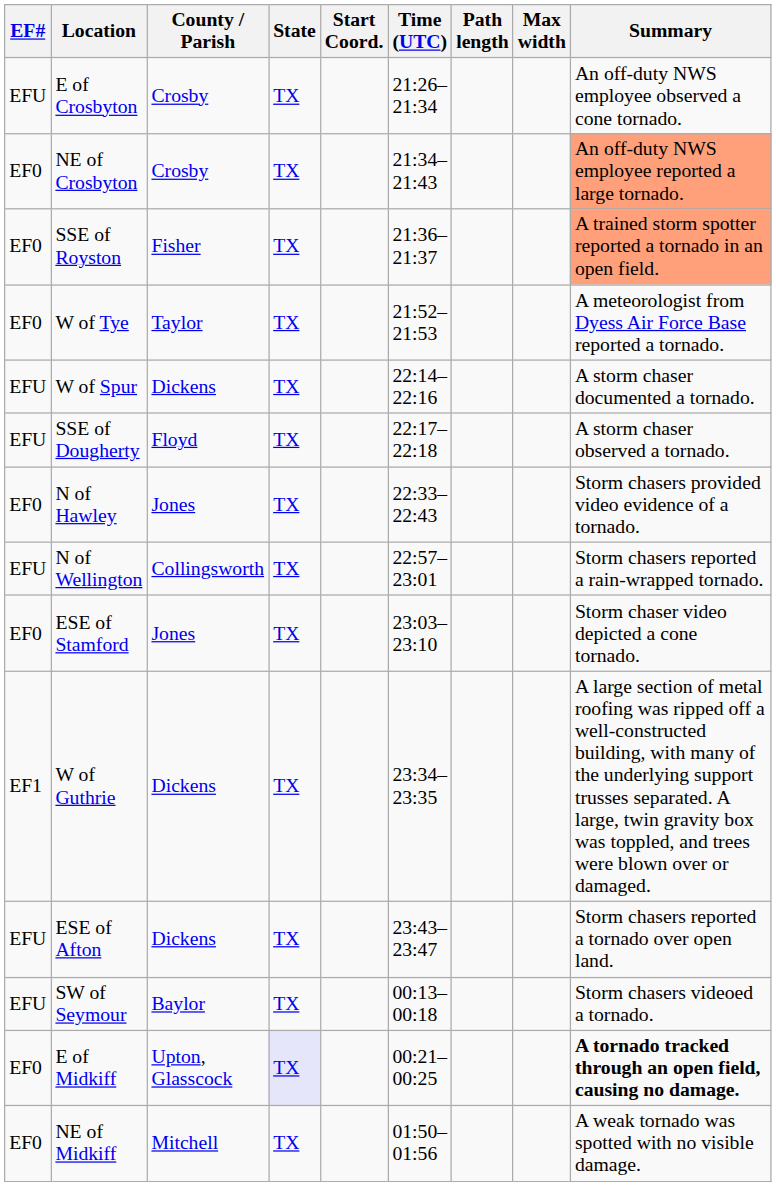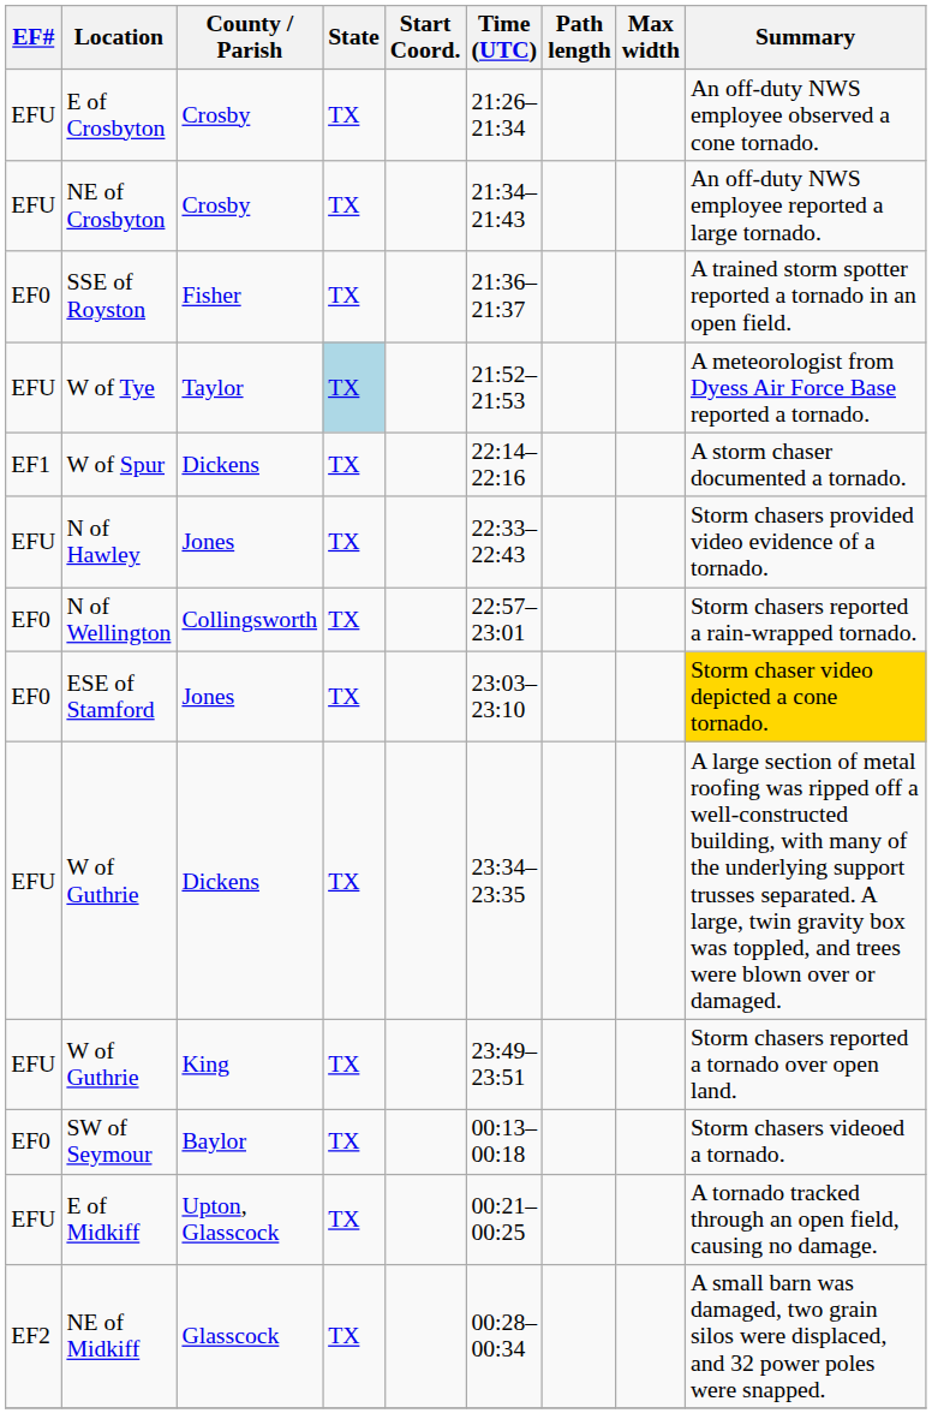NE of Crosbyton | EF#: EF0 -> EFU
NE of Crosbyton | Summary: lightsalmon background -> no background
SSE of Royston | Summary: lightsalmon background -> no background
W of Tye | EF#: EF0 -> EFU
W of Tye | State: no background -> lightblue background
W of Spur | EF#: EFU -> EF1
- row: EFU | SSE of Dougherty | Floyd | TX | 22:17–22:18 | A storm chaser observed a tornado.
N of Hawley | EF#: EF0 -> EFU
N of Wellington | EF#: EFU -> EF0
ESE of Stamford | Summary: no background -> gold background
W of Guthrie / Dickens | EF#: EF1 -> EFU
- row: EFU | ESE of Afton | Dickens | TX | 23:43–23:47 | Storm chasers reported a tornado over open land.
+ row: EFU | W of Guthrie | King | TX | 23:49–23:51 | Storm chasers reported a tornado over open land.
SW of Seymour | EF#: EFU -> EF0
E of Midkiff | EF#: EF0 -> EFU
E of Midkiff | State: lavender background -> no background
E of Midkiff | Summary: bold -> normal
+ row: EF2 | NE of Midkiff | Glasscock | TX | 00:28–00:34 | A small barn was damaged, two grain silos were displaced, and 32 power poles were snapped.
- row: EF0 | NE of Midkiff | Mitchell | TX | 01:50–01:56 | A weak tornado was spotted with no visible damage.
